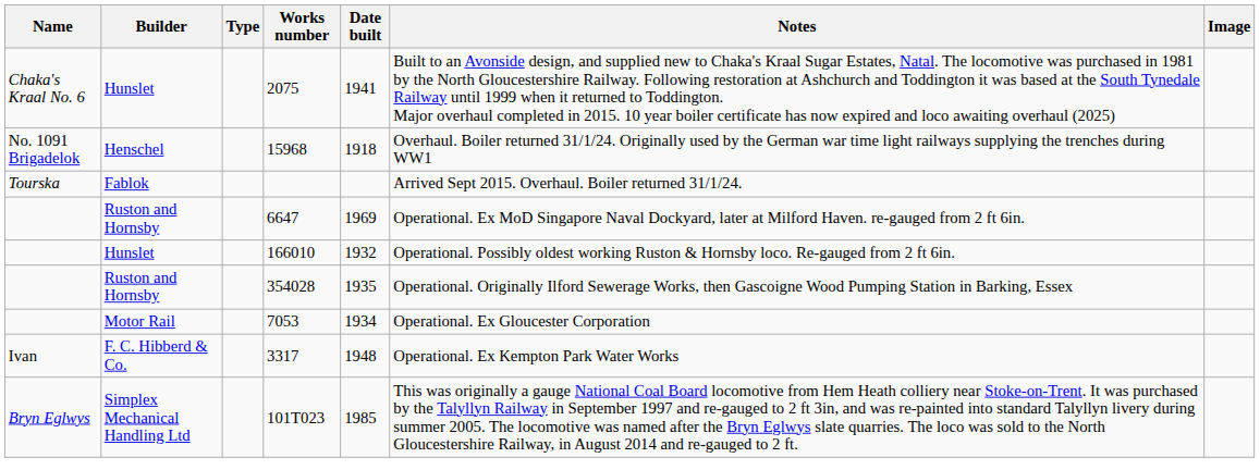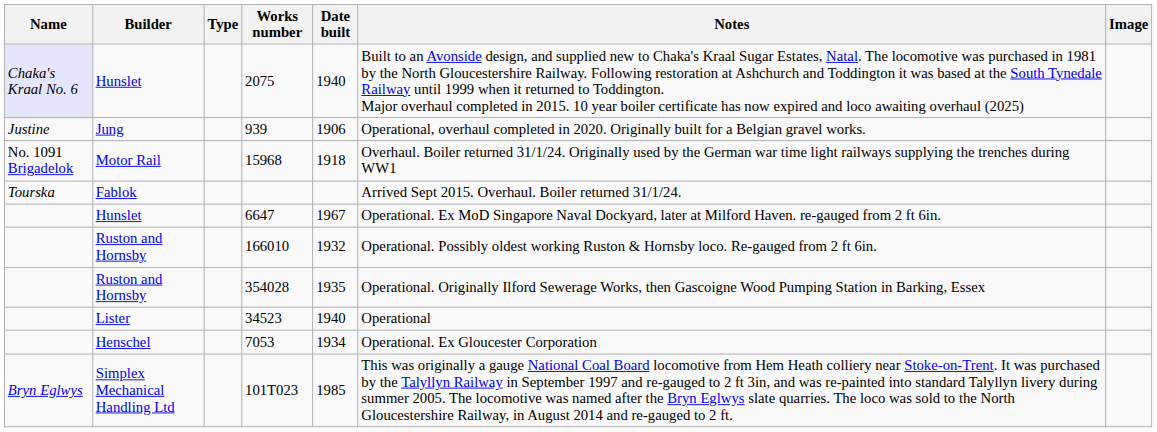2075 | Name: no background -> lavender background
2075 | Date built: 1941 -> 1940
+ row: Justine | Jung | 939 | 1906 | Operational, overhaul completed in 2020. Originally built for a Belgian gravel works.
15968 | Builder: Henschel -> Motor Rail
6647 | Builder: Ruston and Hornsby -> Hunslet
6647 | Date built: 1969 -> 1967
166010 | Builder: Hunslet -> Ruston and Hornsby
+ row: Lister | 34523 | 1940 | Operational
7053 | Builder: Motor Rail -> Henschel
- row: Ivan | F. C. Hibberd & Co. | 3317 | 1948 | Operational. Ex Kempton Park Water Works
